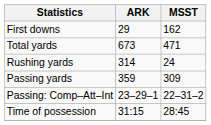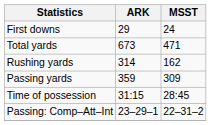First downs | MSST: 162 -> 24
Rushing yards | MSST: 24 -> 162
rows swapped: Passing: Comp–Att–Int <-> Time of possession
